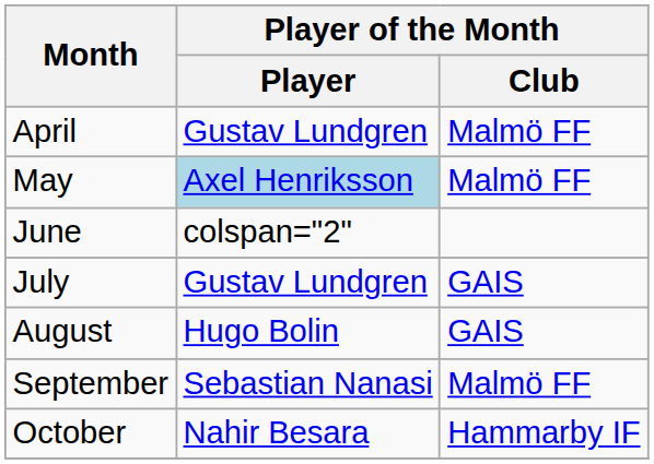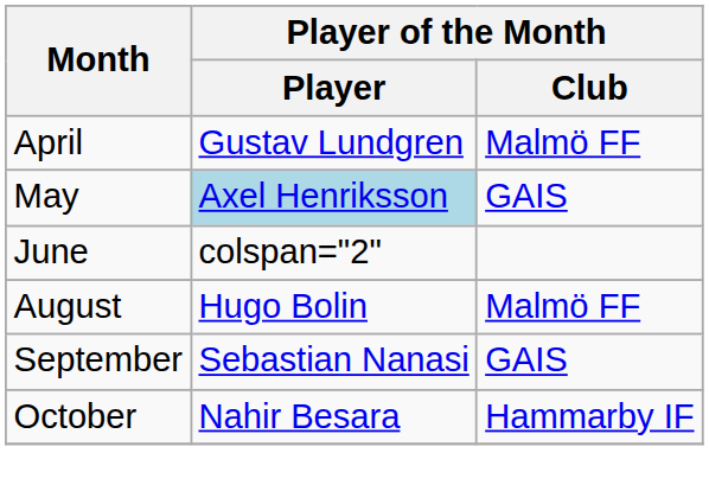May | Player of the Month / Club: Malmö FF -> GAIS
- row: July | Gustav Lundgren | GAIS
August | Player of the Month / Club: GAIS -> Malmö FF
September | Player of the Month / Club: Malmö FF -> GAIS
